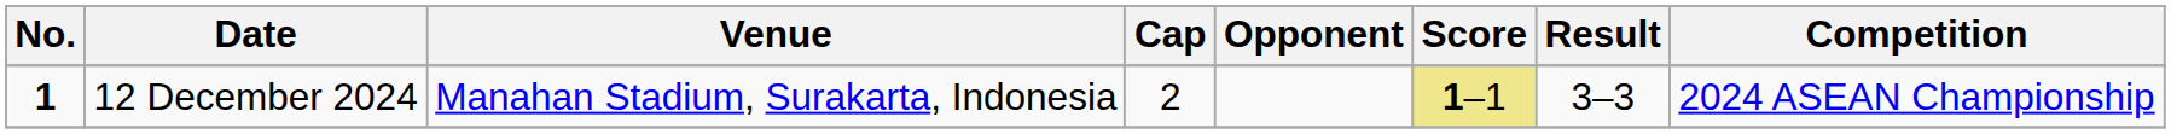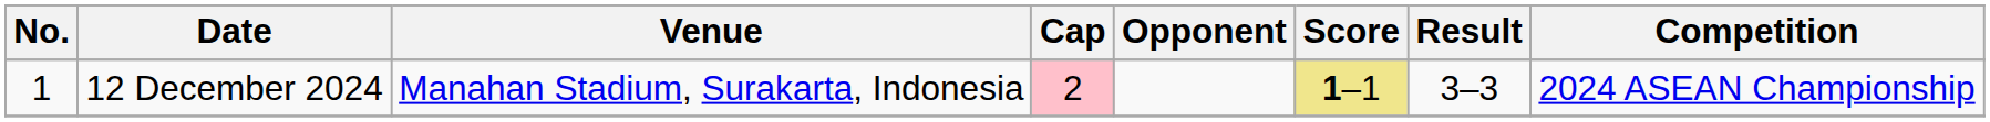12 December 2024 | No.: bold -> normal
12 December 2024 | Cap: no background -> pink background
